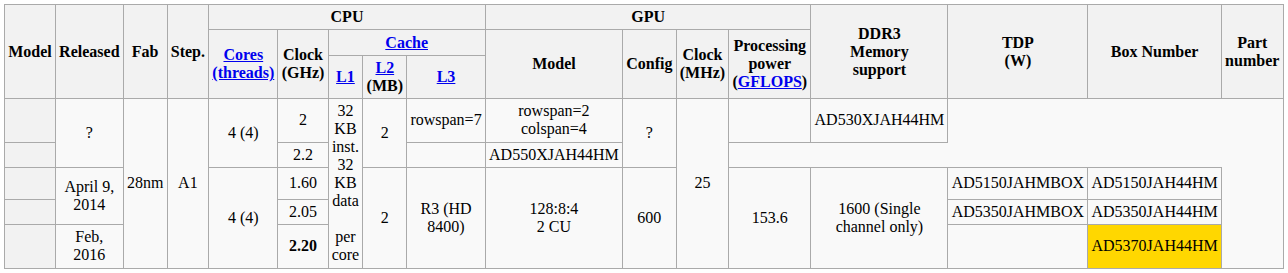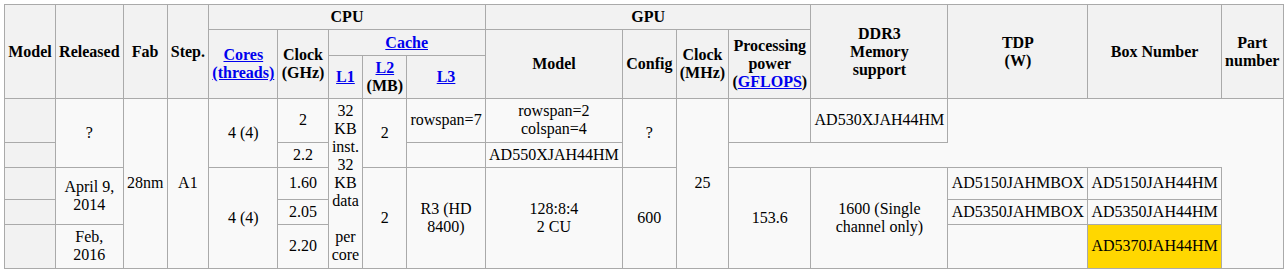Feb, 2016 | CPU / Clock (GHz): bold -> normal
